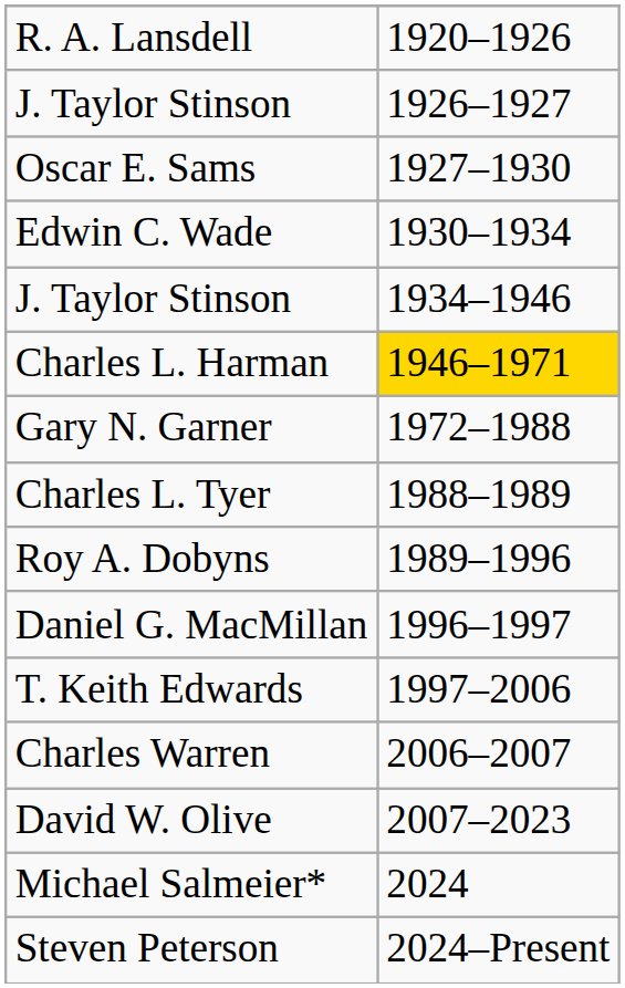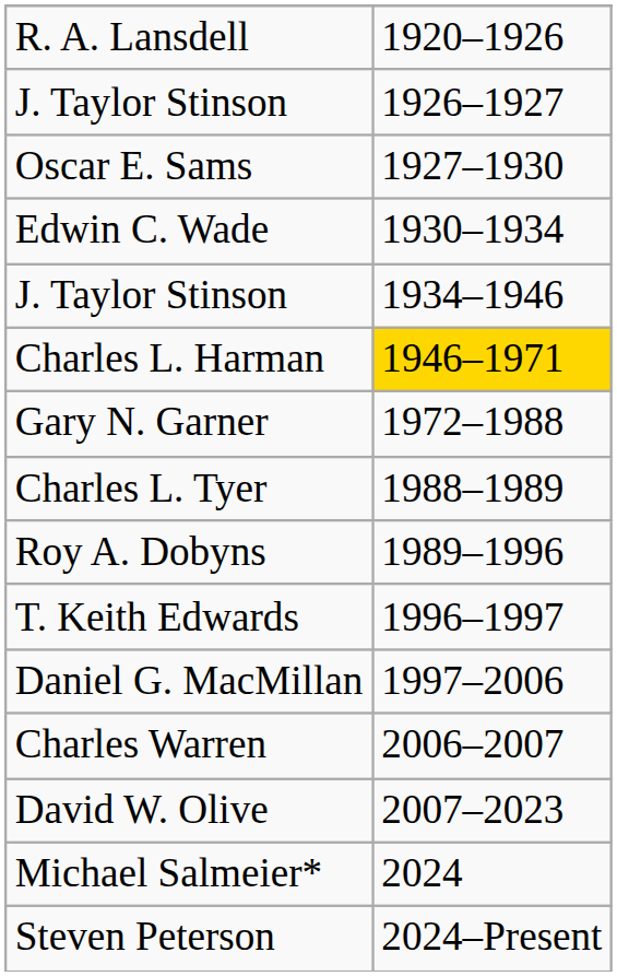row 10 | column 1: Daniel G. MacMillan -> T. Keith Edwards
row 11 | column 1: T. Keith Edwards -> Daniel G. MacMillan
